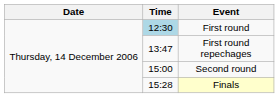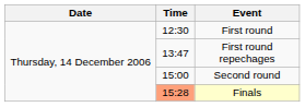First round | Time: lightblue background -> no background
Finals | Time: no background -> lightsalmon background
